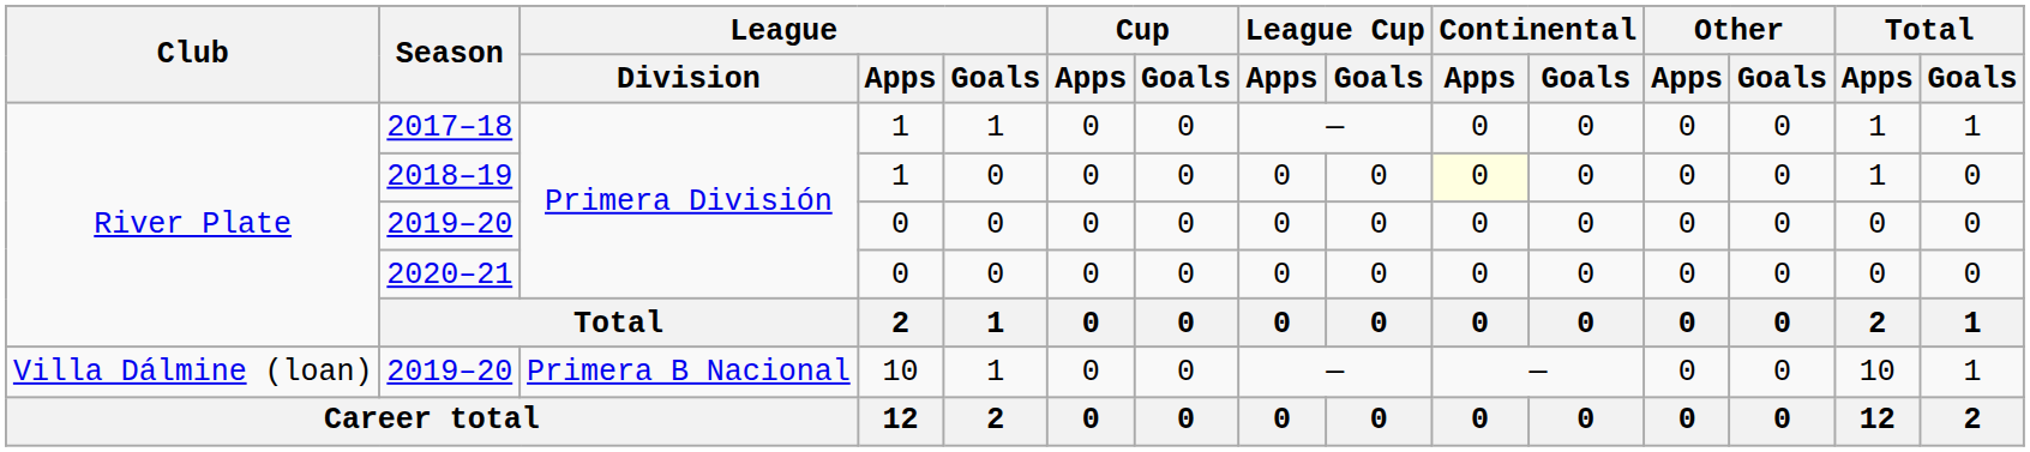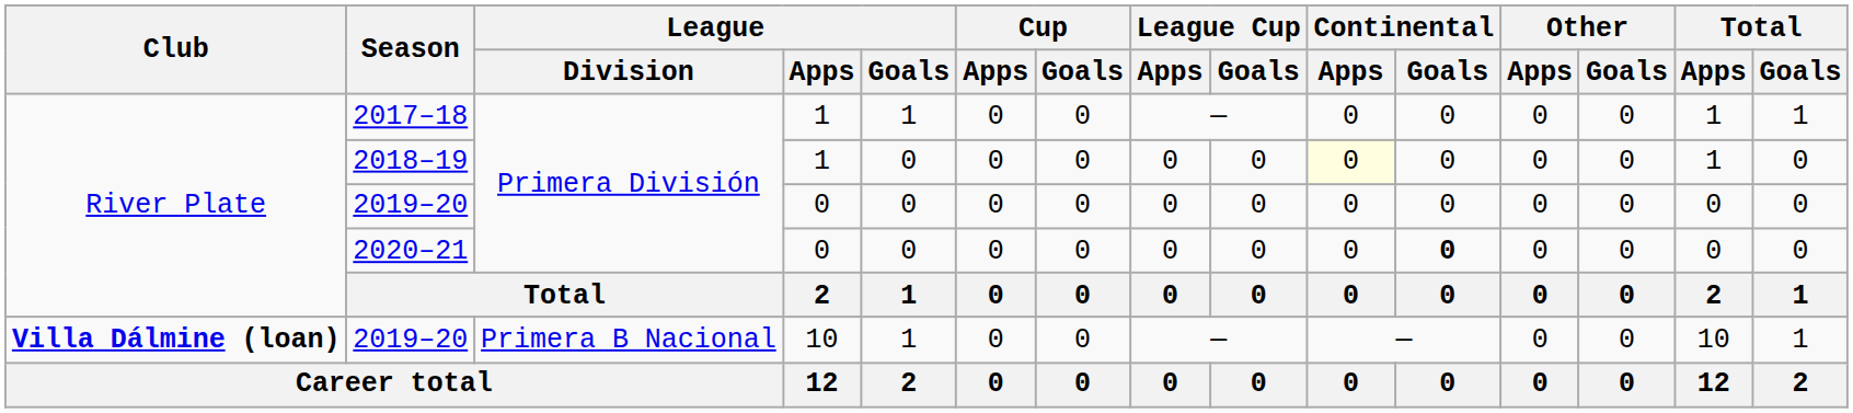2020–21 | Continental / Goals: normal -> bold
2019–20 / 10 | Club: normal -> bold
